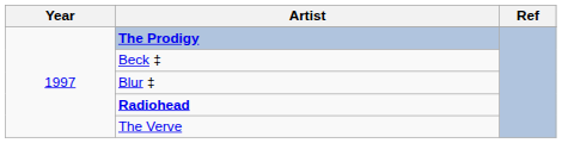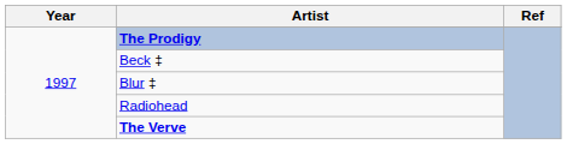Radiohead | Artist: bold -> normal
The Verve | Artist: normal -> bold
